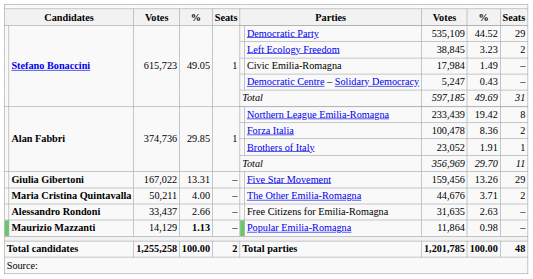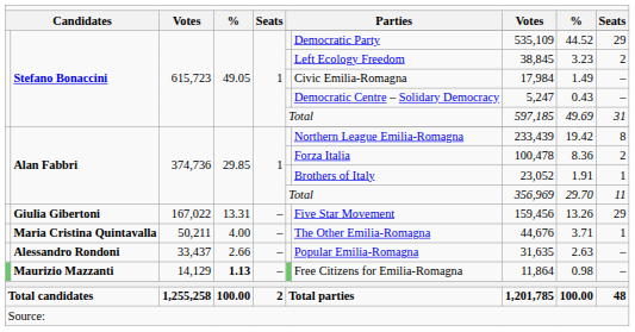Maria Cristina Quintavalla | column 10: 2 -> 1
Alessandro Rondoni | column 7: Free Citizens for Emilia-Romagna -> Popular Emilia-Romagna
Maurizio Mazzanti | column 7: Popular Emilia-Romagna -> Free Citizens for Emilia-Romagna
